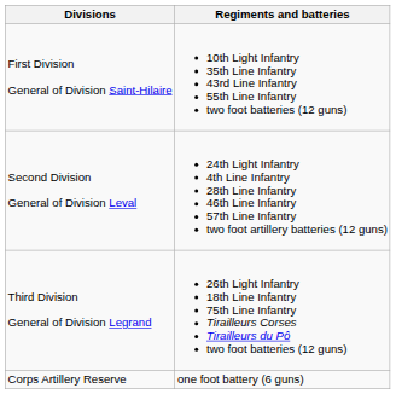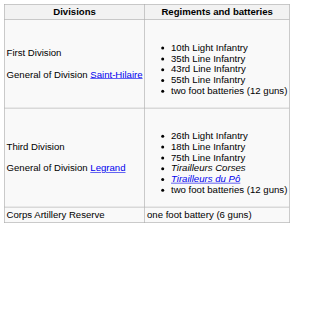- row: Second Division General of Division Leval | 24th Light Infantry 4th Line Infantry 28th Line Infantry 46th Line Infantry 57th Line Infantry two foot artillery batteries (12 guns)
